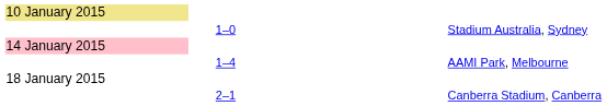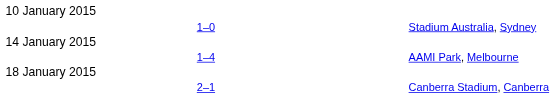10 January 2015 | column 1: khaki background -> no background
14 January 2015 | column 1: pink background -> no background
